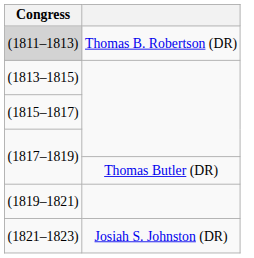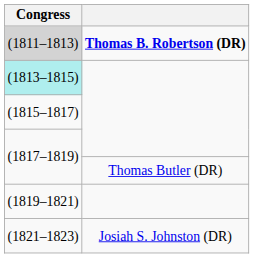row 2 | column 2: normal -> bold
row 3 | Congress: no background -> paleturquoise background
